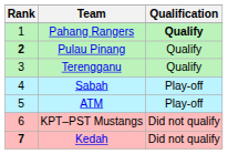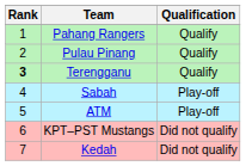Pahang Rangers | Qualification: bold -> normal
Pulau Pinang | Rank: bold -> normal
Terengganu | Rank: normal -> bold
Kedah | Rank: bold -> normal
